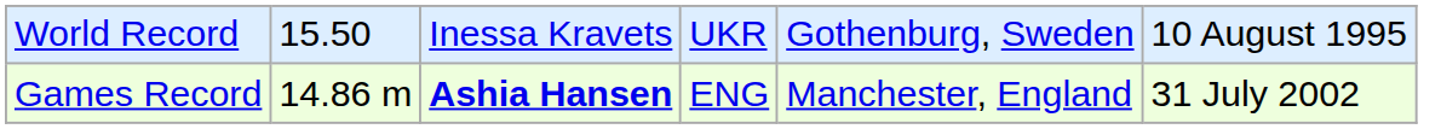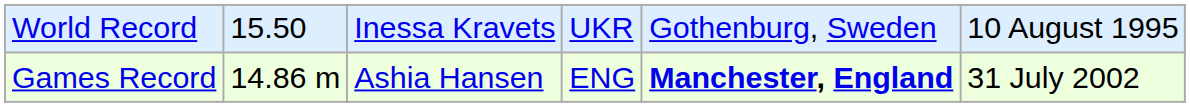Games Record | column 3: bold -> normal
Games Record | column 5: normal -> bold
